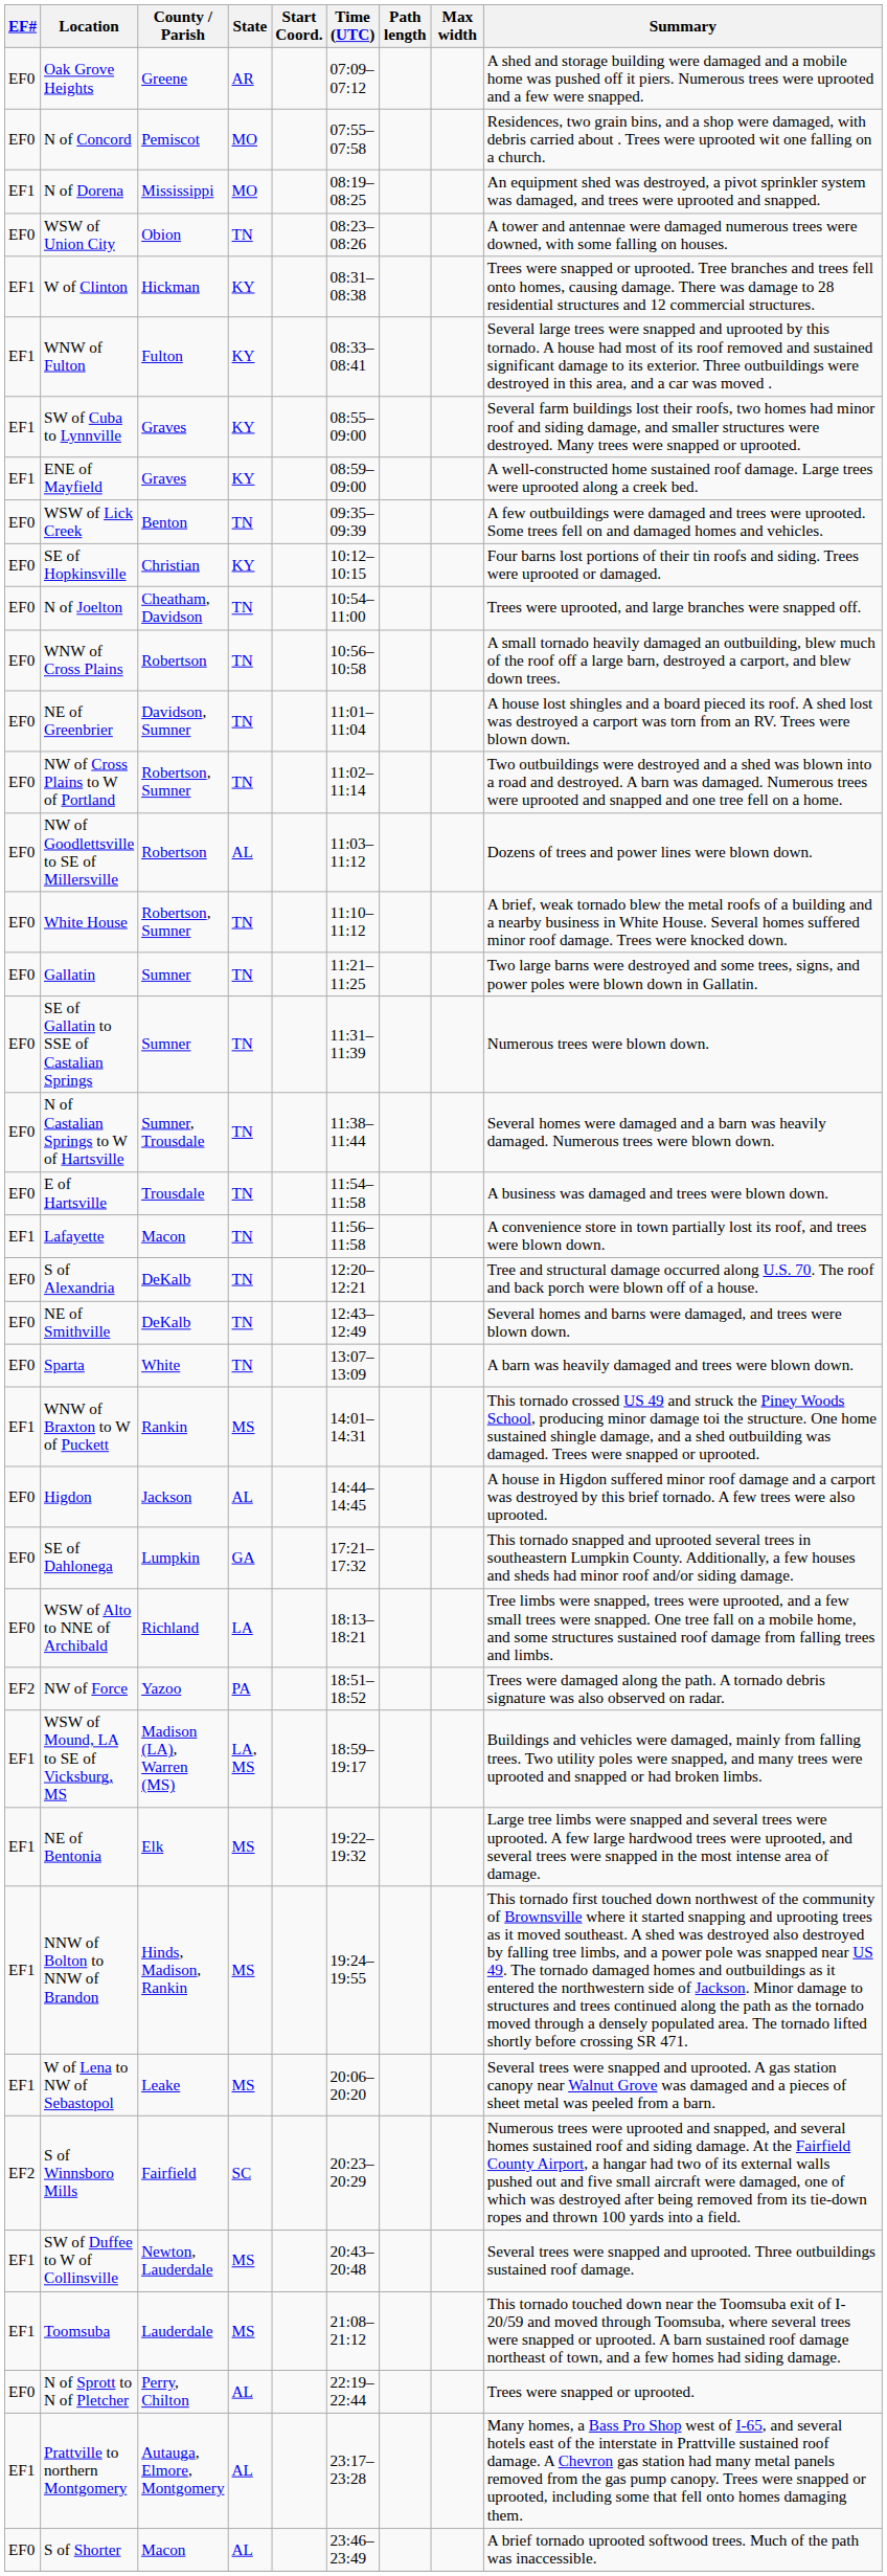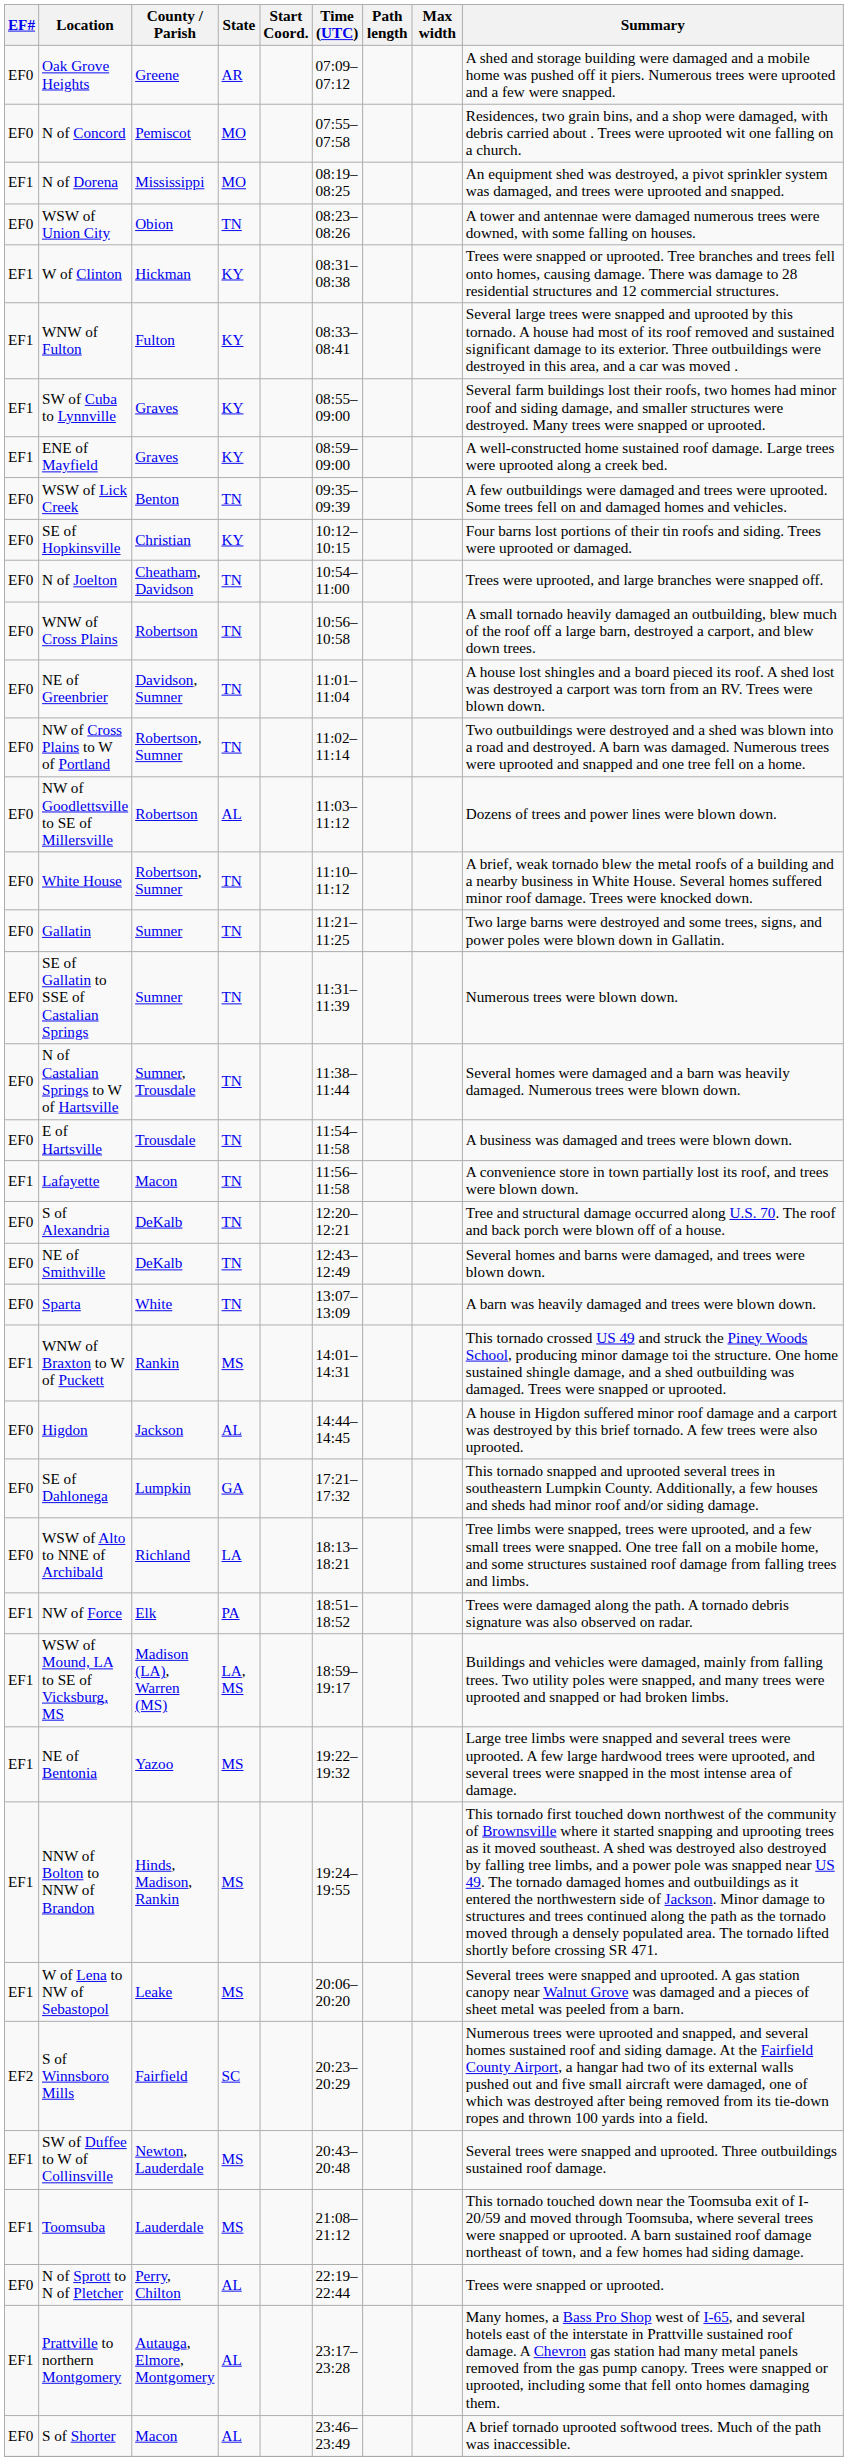NW of Force | EF#: EF2 -> EF1
NW of Force | County / Parish: Yazoo -> Elk
NE of Bentonia | County / Parish: Elk -> Yazoo
